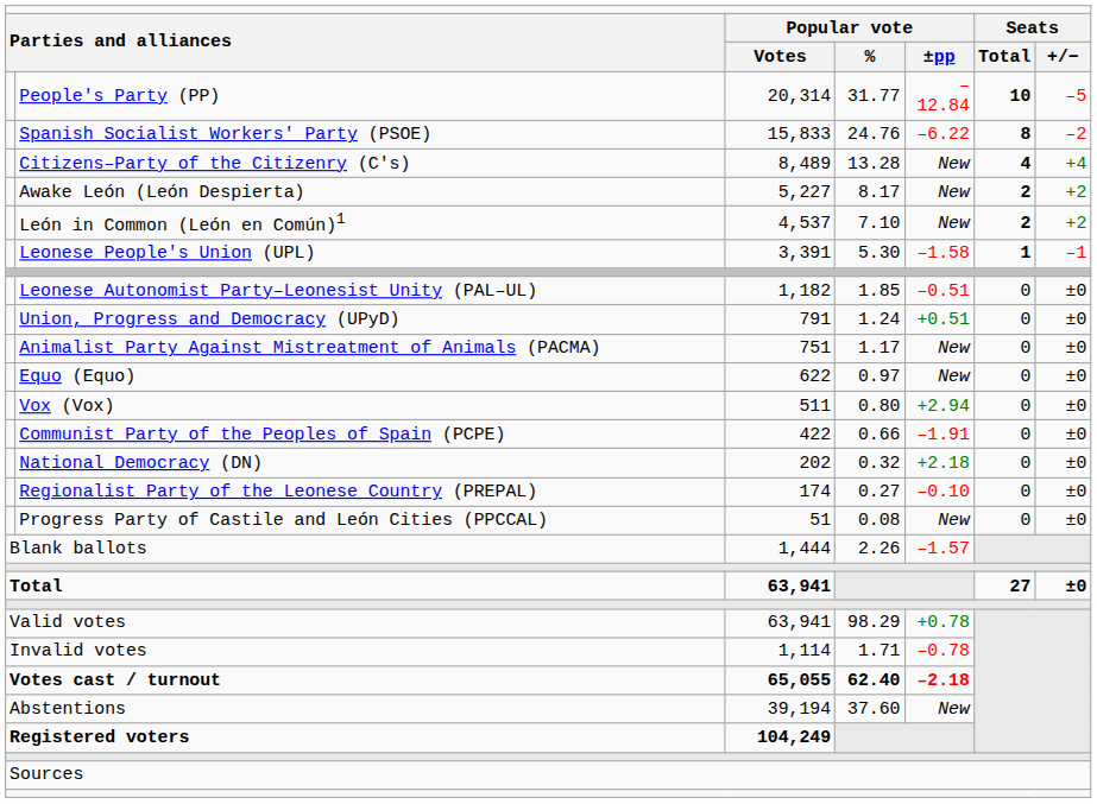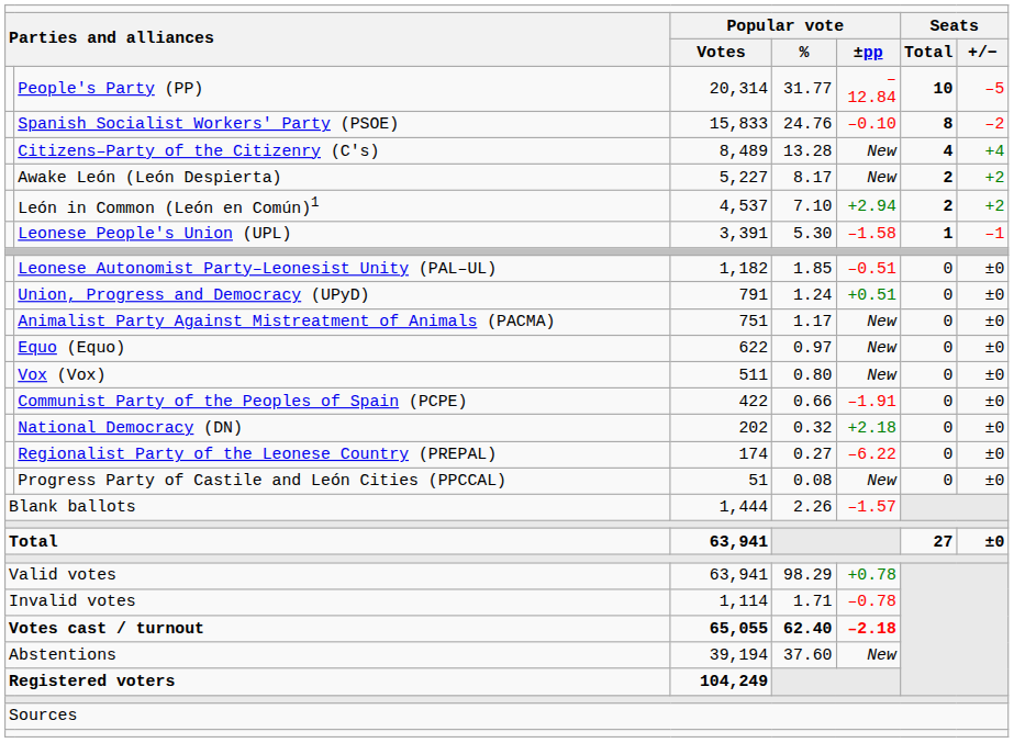Spanish Socialist Workers' Party (PSOE) | column 5: –6.22 -> –0.10
León in Common (León en Común)1 | column 5: New -> +2.94
Vox (Vox) | column 5: +2.94 -> New
Regionalist Party of the Leonese Country (PREPAL) | column 5: –0.10 -> –6.22
